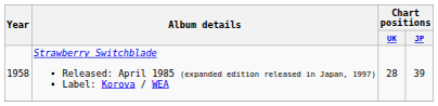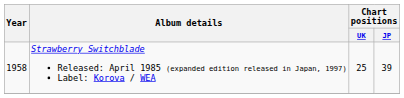row 3 | Chart positions / UK: 28 -> 25
